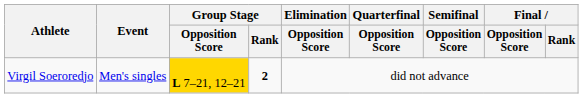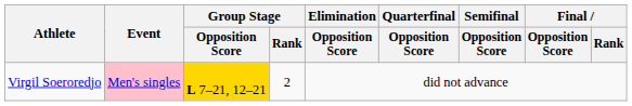Virgil Soeroredjo | Event: no background -> pink background
Virgil Soeroredjo | Group Stage / Rank: bold -> normal
